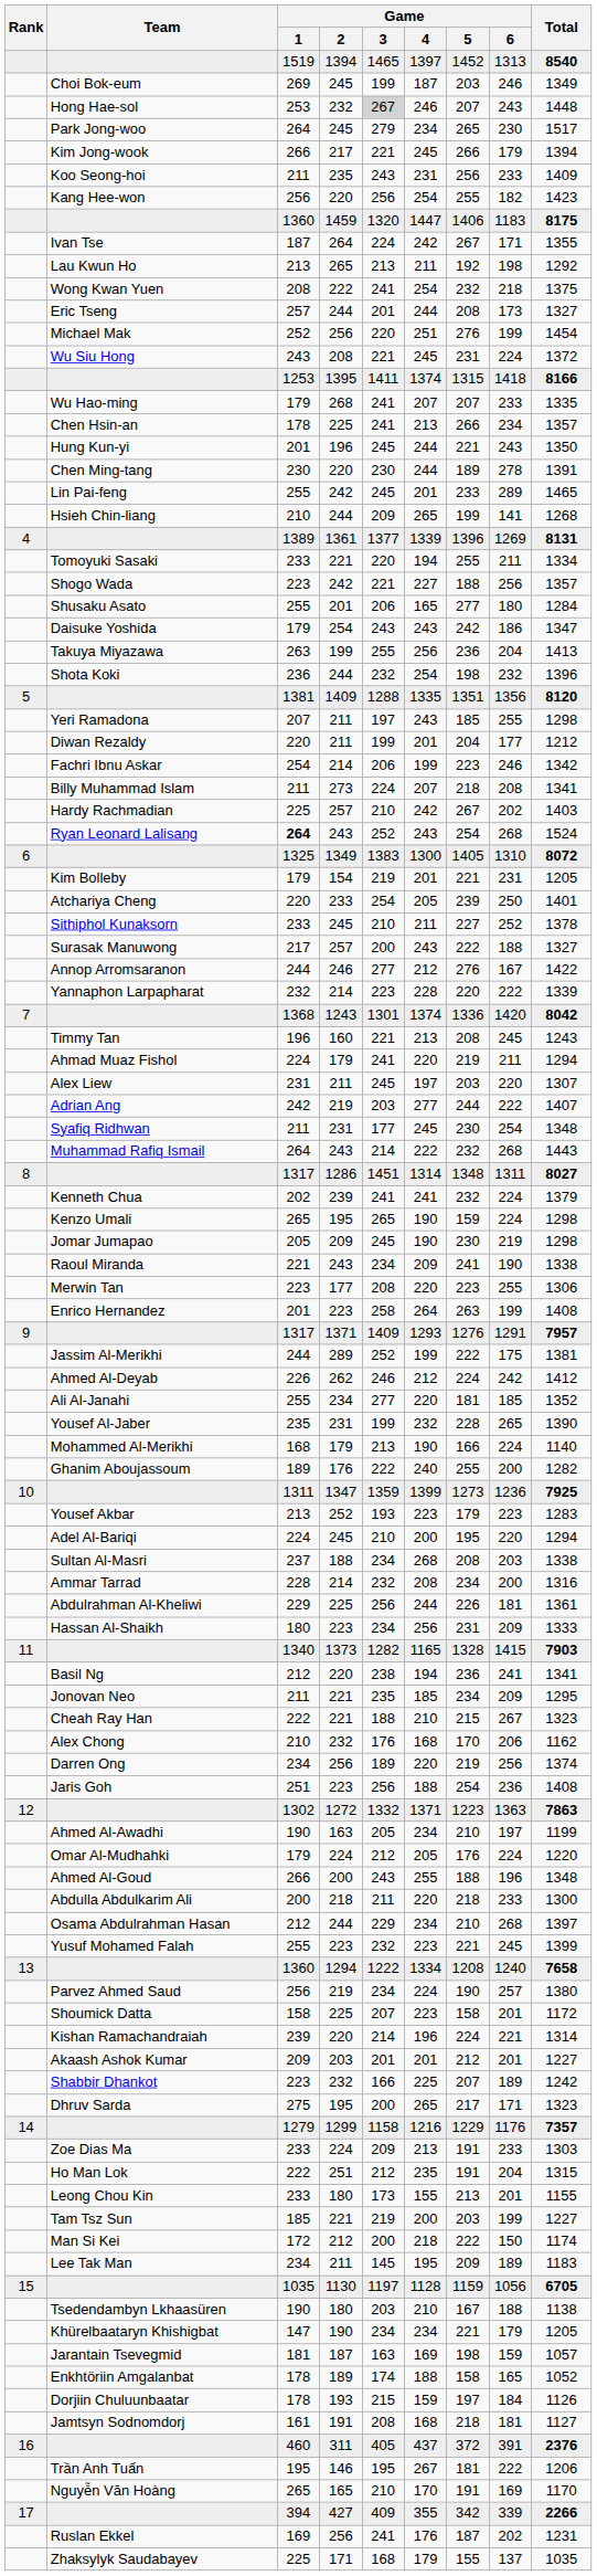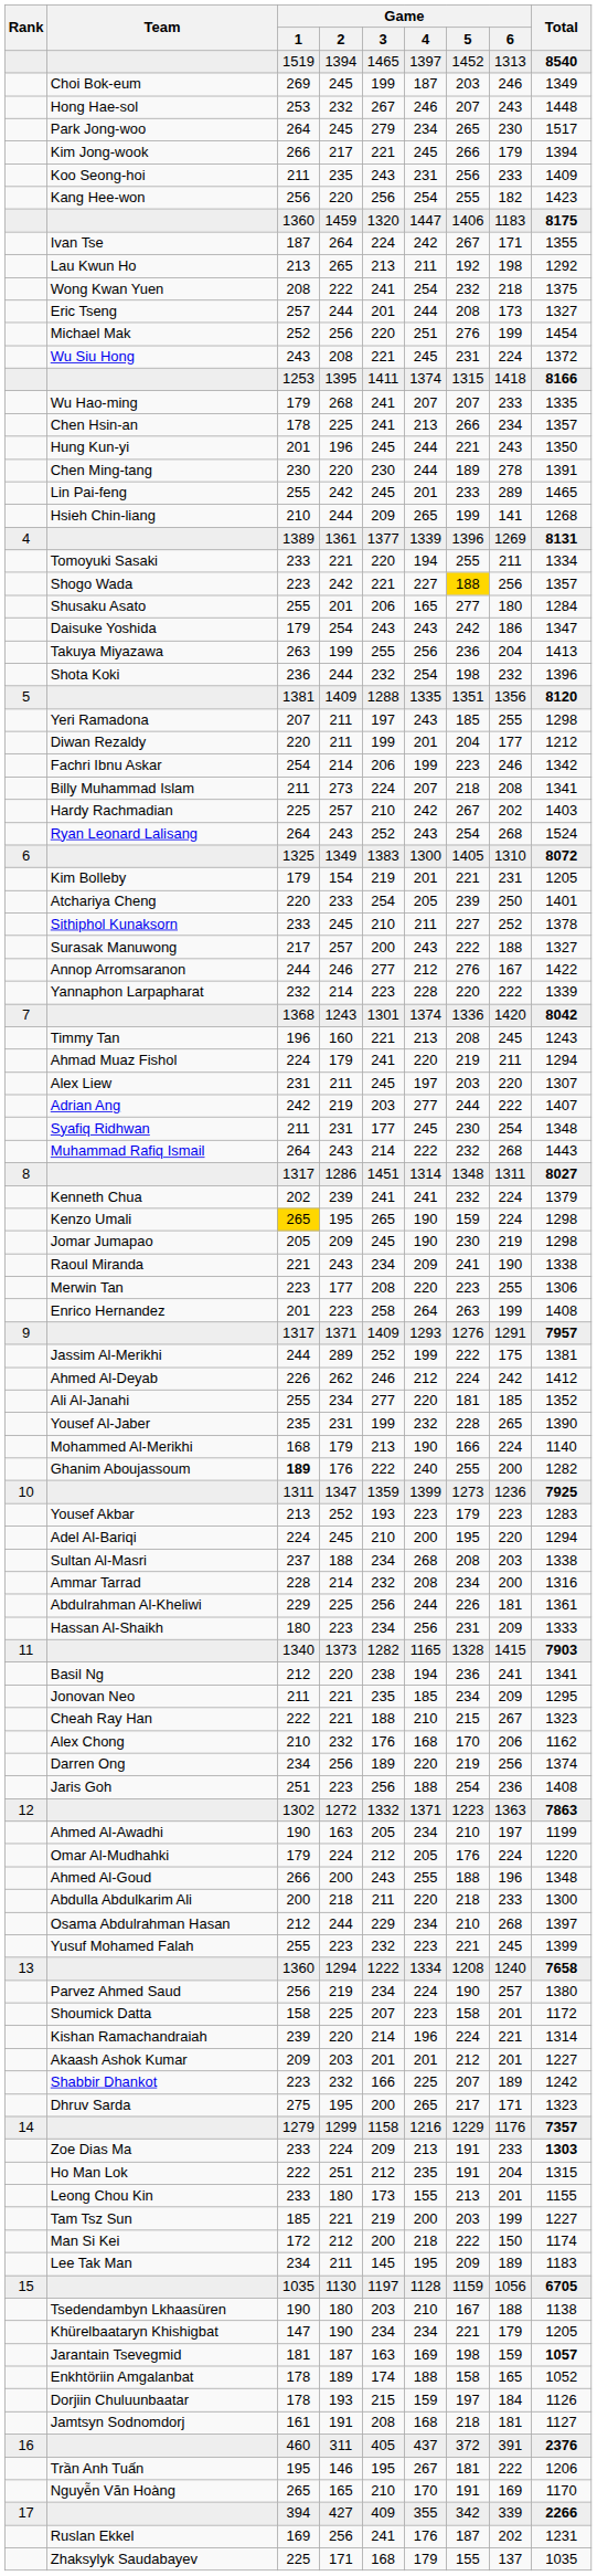Hong Hae-sol | Game / 3: lightgrey background -> no background
Shogo Wada | Game / 5: no background -> gold background
Ryan Leonard Lalisang | Game / 1: bold -> normal
Kenzo Umali | Game / 1: no background -> gold background
Ghanim Aboujassoum | Game / 1: normal -> bold
Zoe Dias Ma | Total: normal -> bold
Jarantain Tsevegmid | Total: normal -> bold
